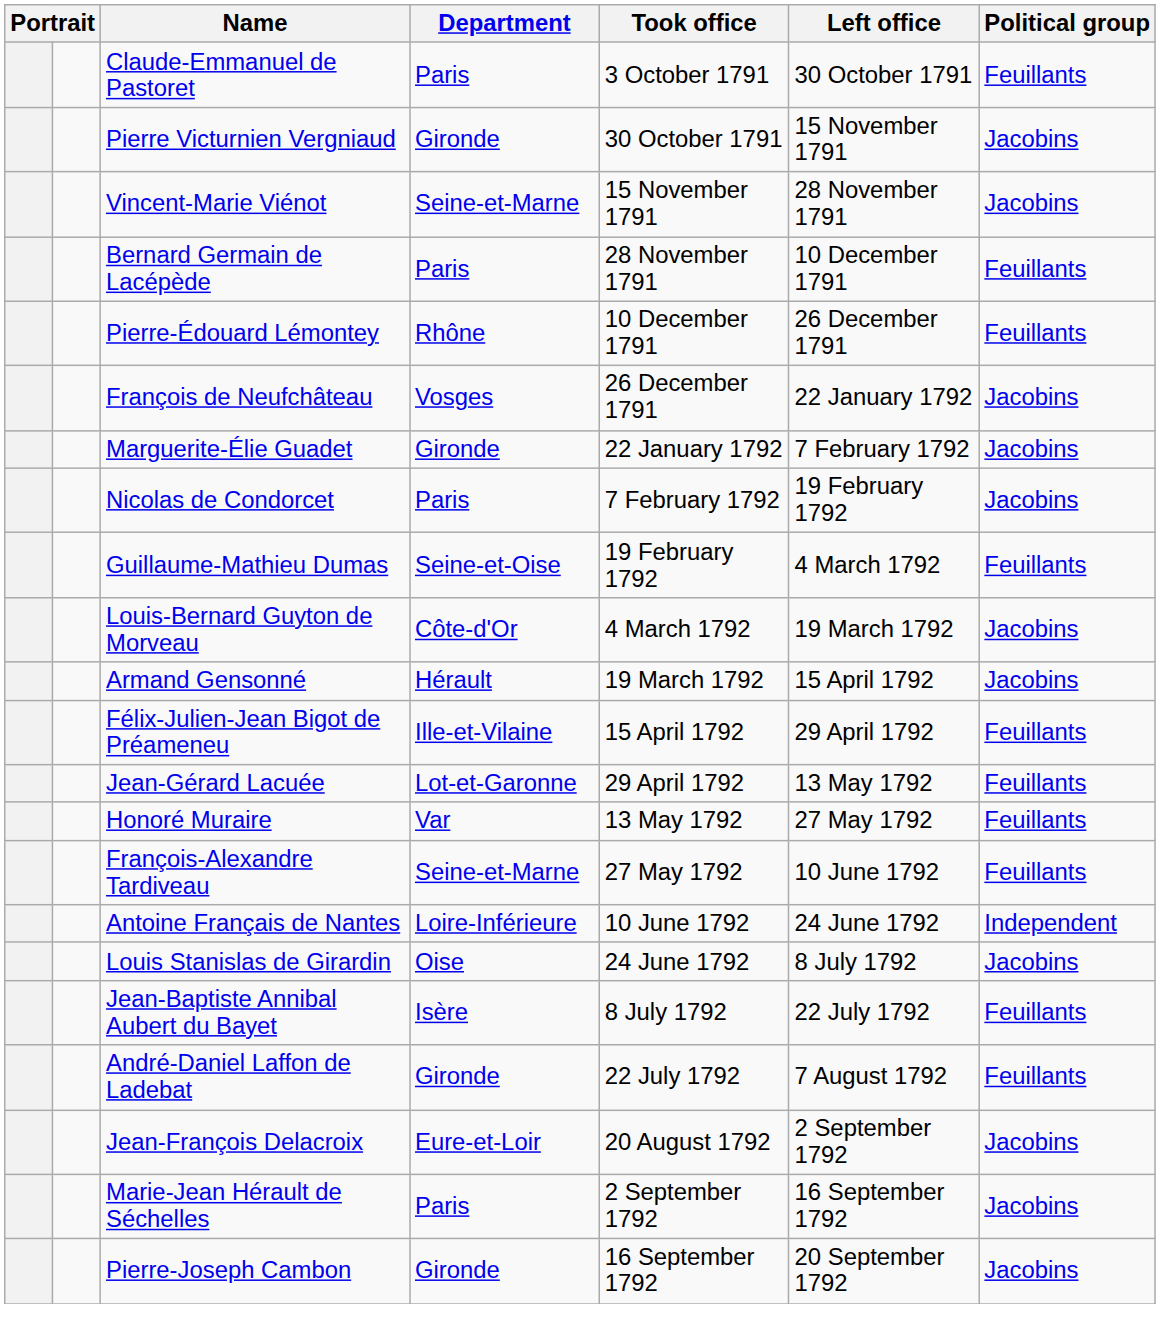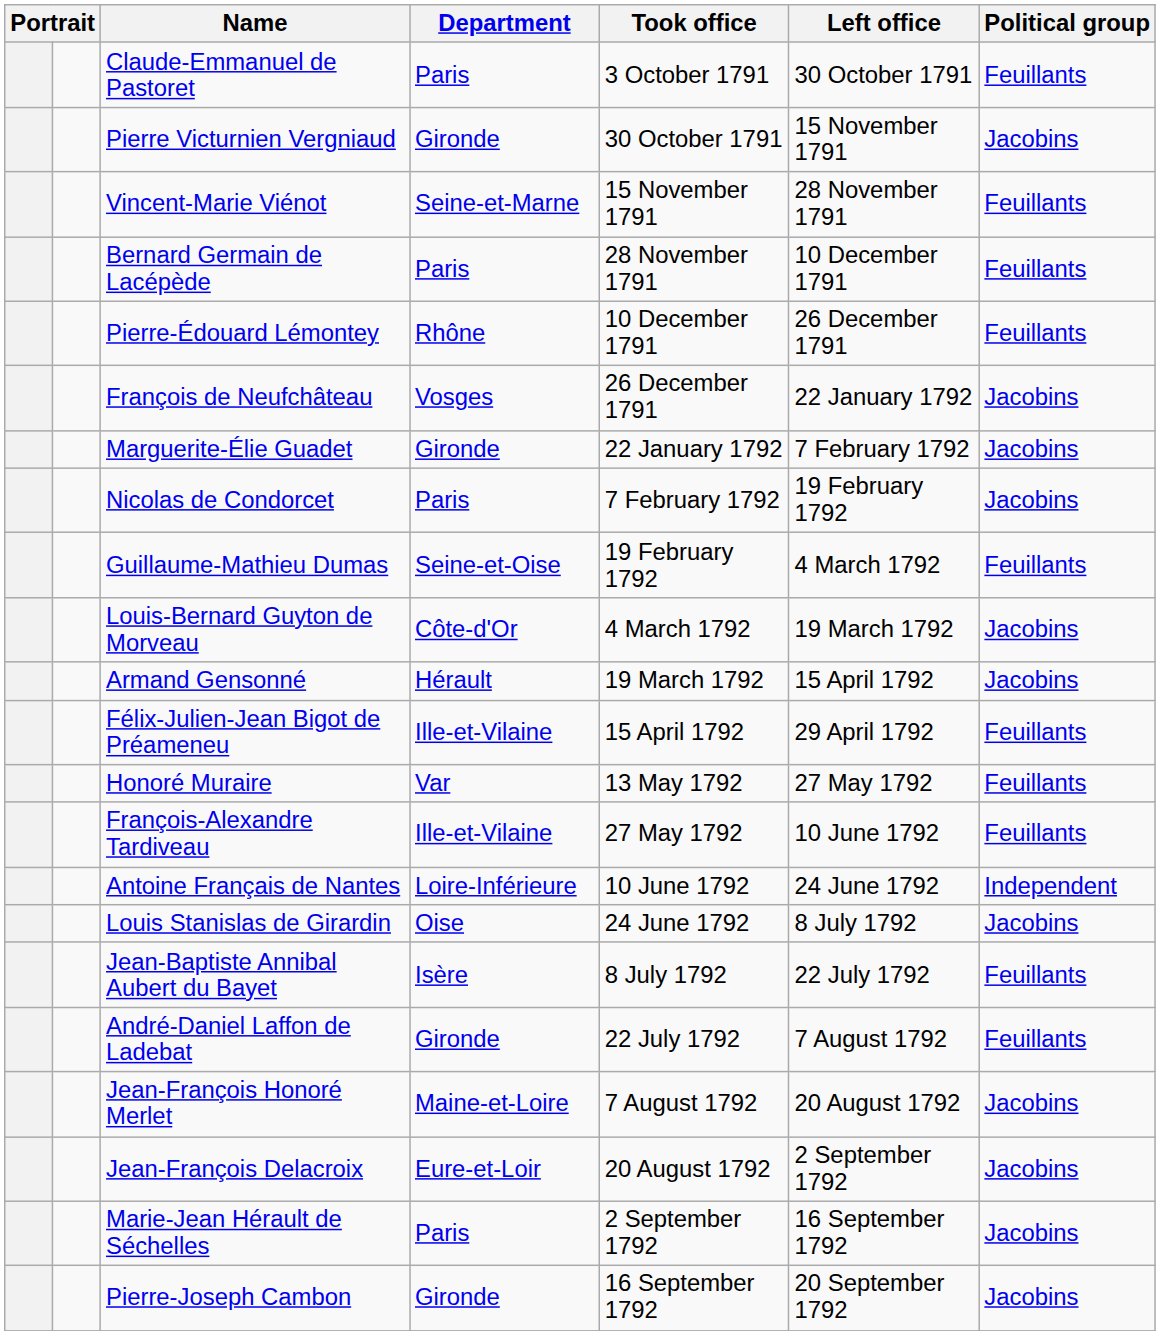Vincent-Marie Viénot | Political group: Jacobins -> Feuillants
- row: Jean-Gérard Lacuée | Lot-et-Garonne | 29 April 1792 | 13 May 1792 | Feuillants
François-Alexandre Tardiveau | Department: Seine-et-Marne -> Ille-et-Vilaine
+ row: Jean-François Honoré Merlet | Maine-et-Loire | 7 August 1792 | 20 August 1792 | Jacobins
